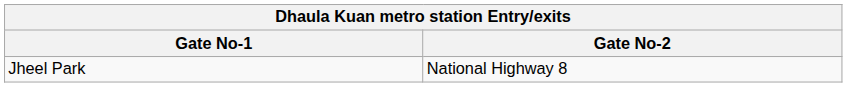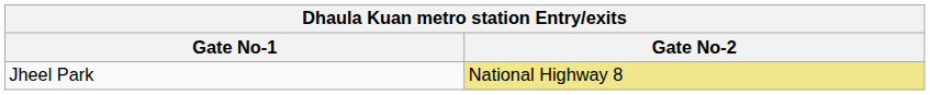Jheel Park | Gate No-2: no background -> khaki background
